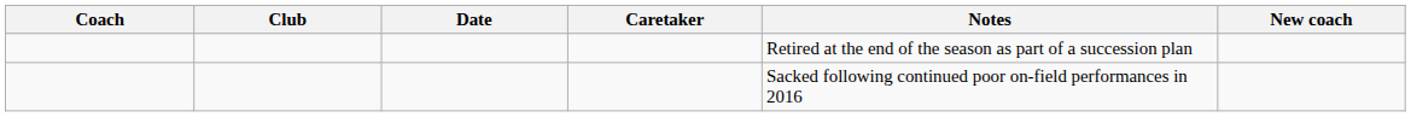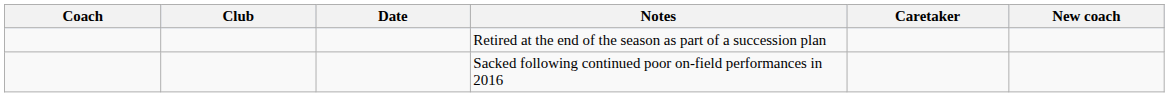columns swapped: Notes <-> Caretaker
